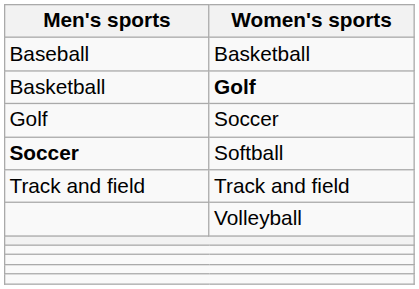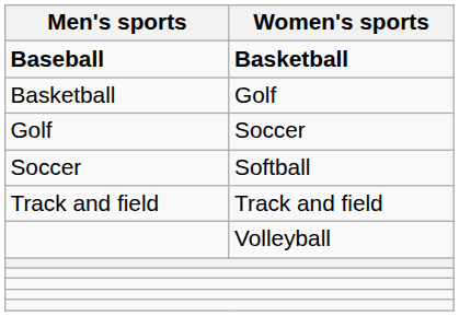row 2 | Men's sports: normal -> bold
row 2 | Women's sports: normal -> bold
row 3 | Women's sports: bold -> normal
row 5 | Men's sports: bold -> normal
